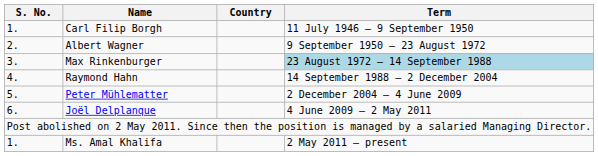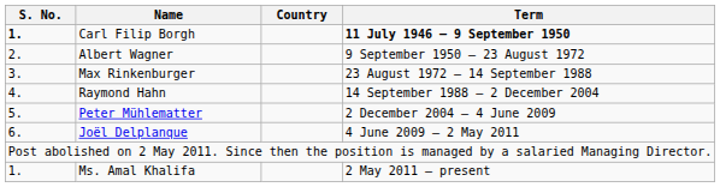Carl Filip Borgh | S. No.: normal -> bold
Carl Filip Borgh | Term: normal -> bold
Max Rinkenburger | Term: lightblue background -> no background
